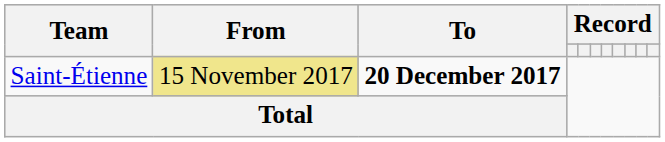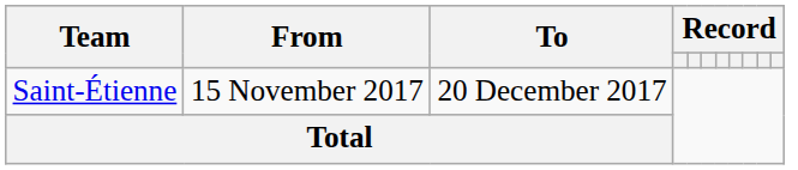Saint-Étienne | From: khaki background -> no background
Saint-Étienne | To: bold -> normal
